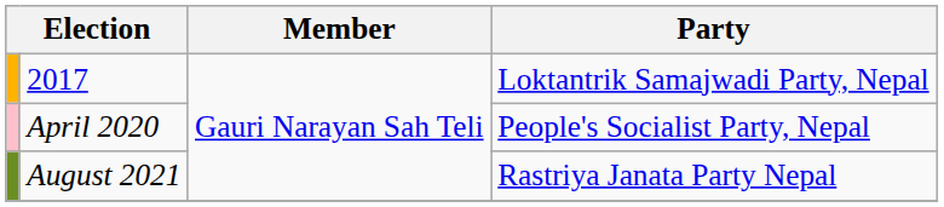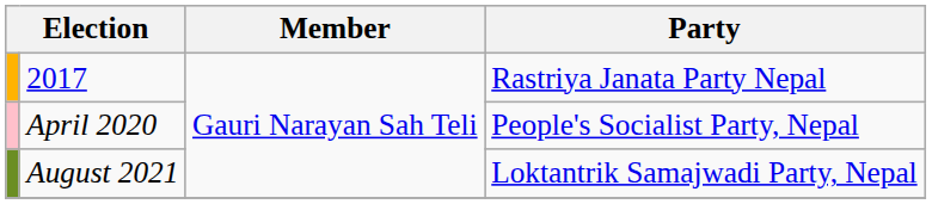2017 | Party: Loktantrik Samajwadi Party, Nepal -> Rastriya Janata Party Nepal
August 2021 | Party: Rastriya Janata Party Nepal -> Loktantrik Samajwadi Party, Nepal
